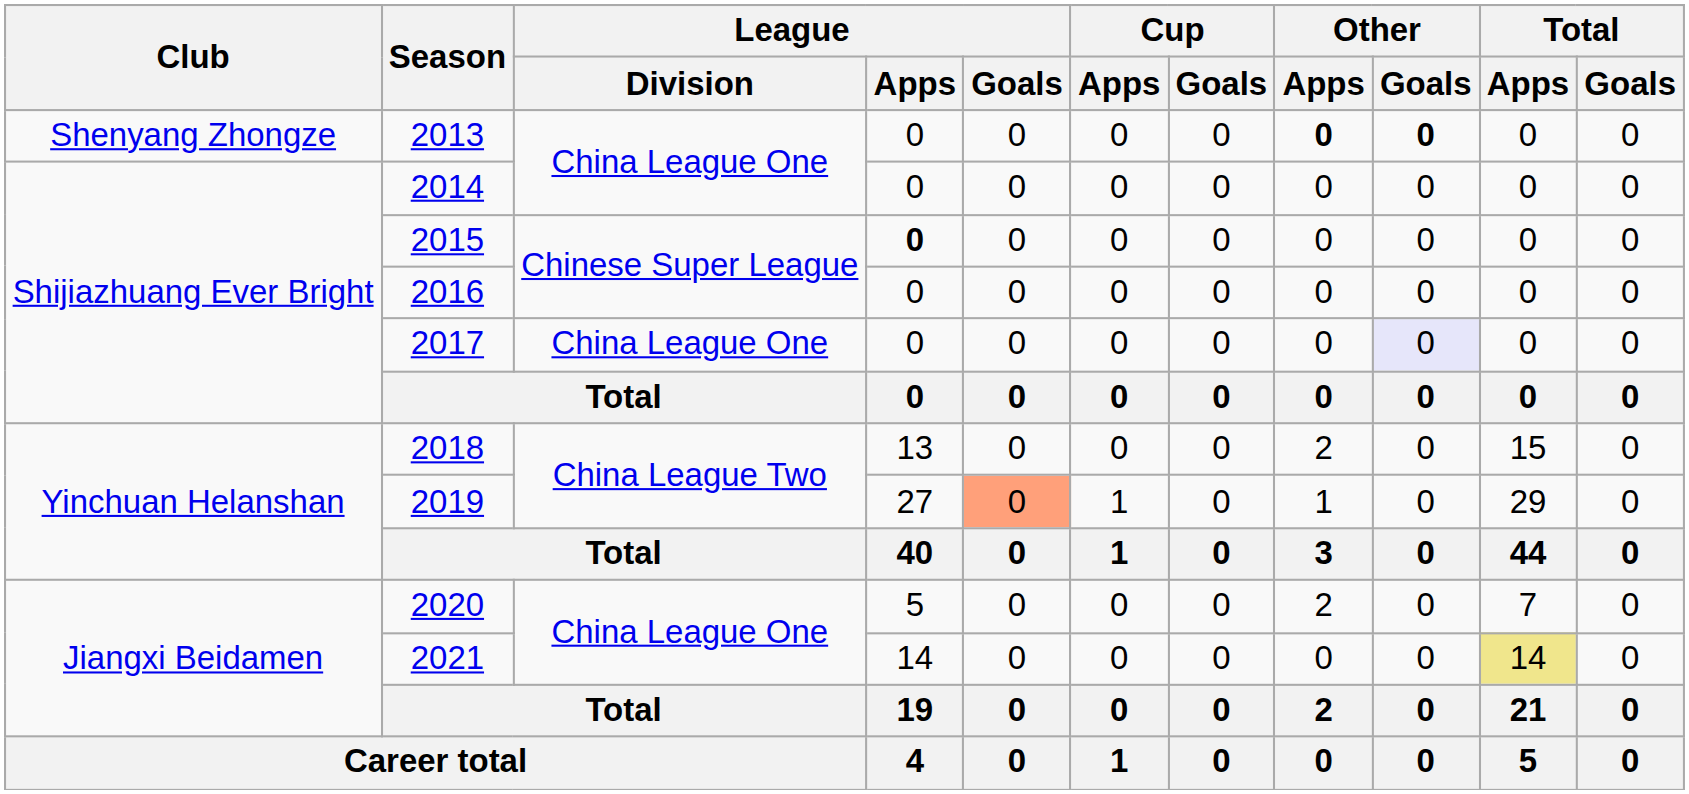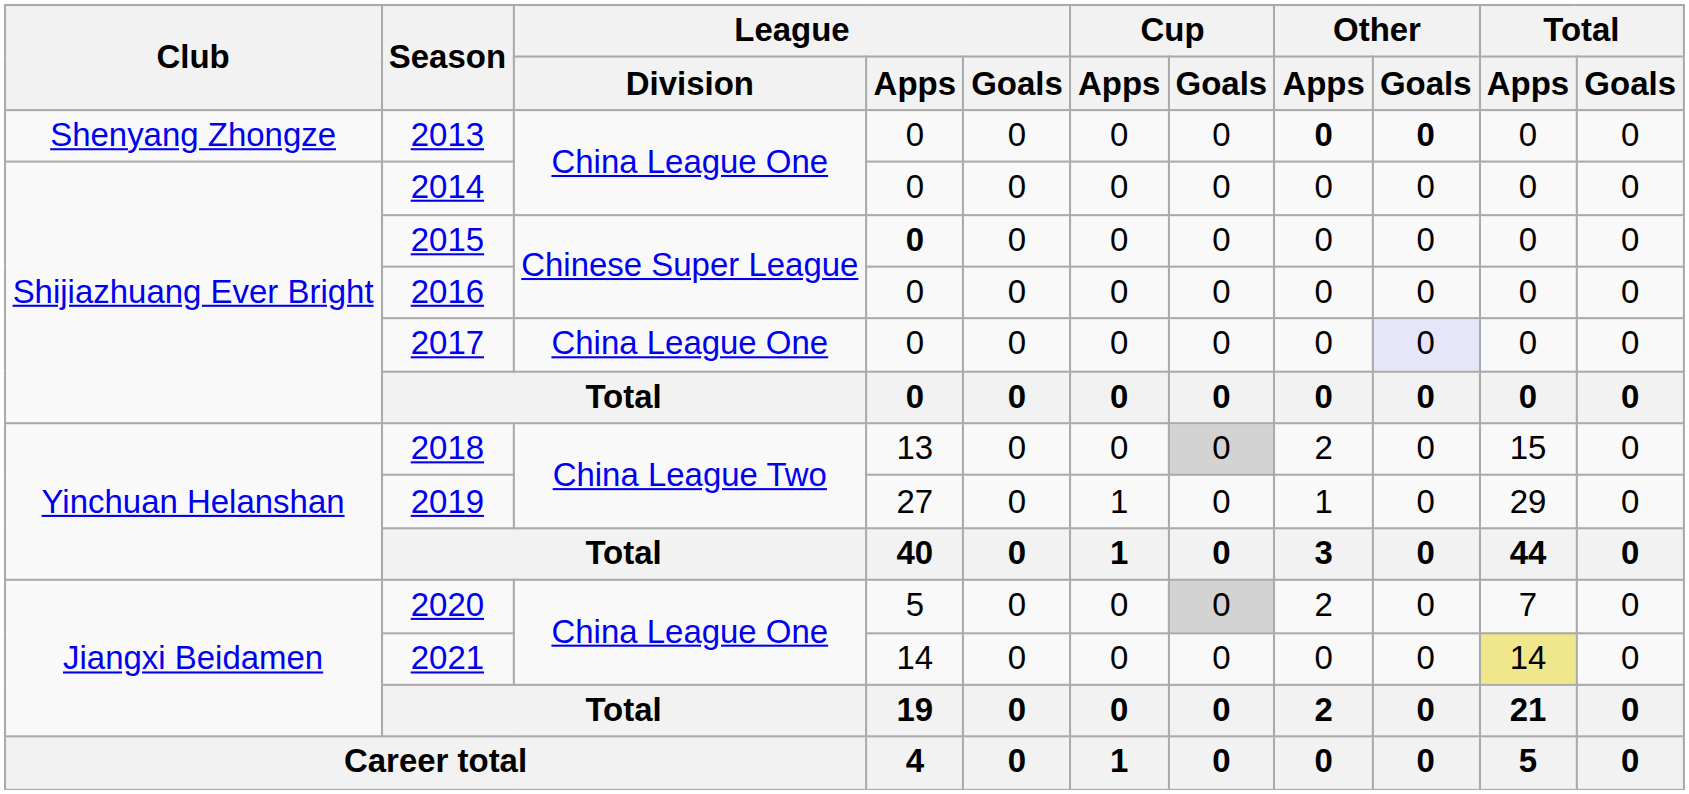2018 | Cup / Goals: no background -> lightgrey background
2019 | League / Goals: lightsalmon background -> no background
2020 | Cup / Goals: no background -> lightgrey background
